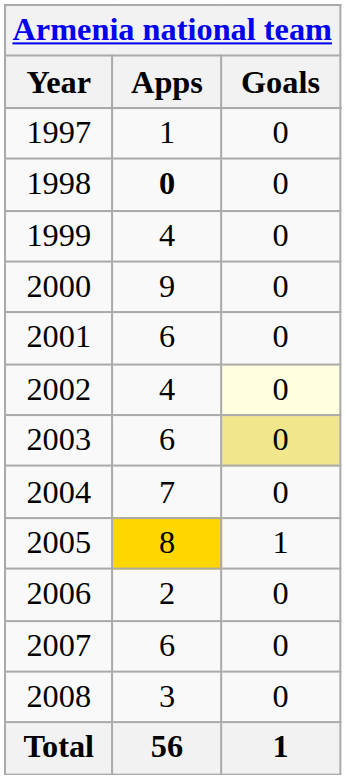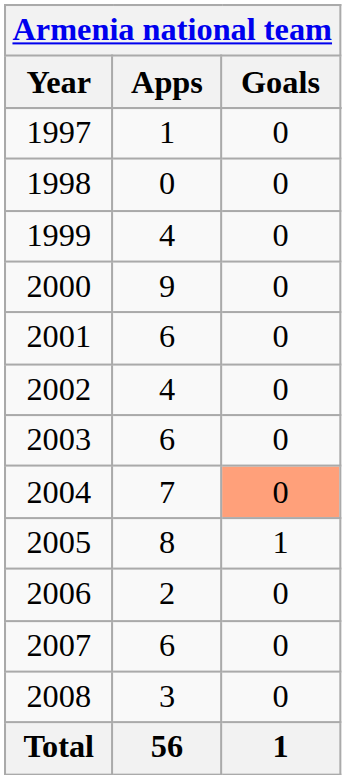1998 | Apps: bold -> normal
2002 | Goals: lightyellow background -> no background
2003 | Goals: khaki background -> no background
2004 | Goals: no background -> lightsalmon background
2005 | Apps: gold background -> no background
